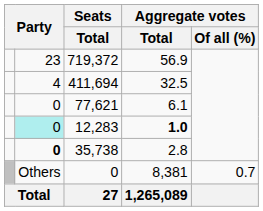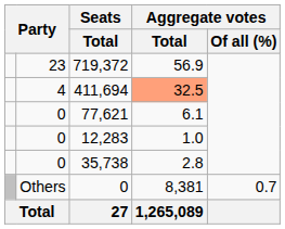411,694 | Aggregate votes / Total: no background -> lightsalmon background
12,283 | column 2: paleturquoise background -> no background
12,283 | Aggregate votes / Total: bold -> normal
35,738 | column 2: bold -> normal
